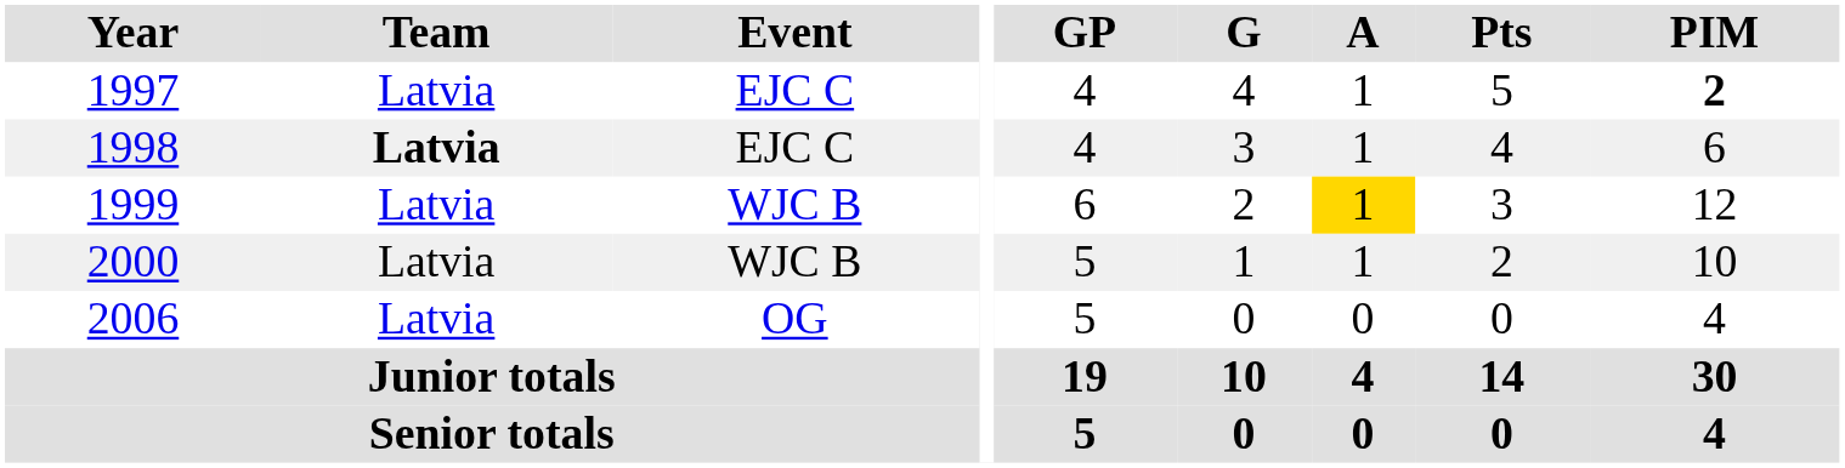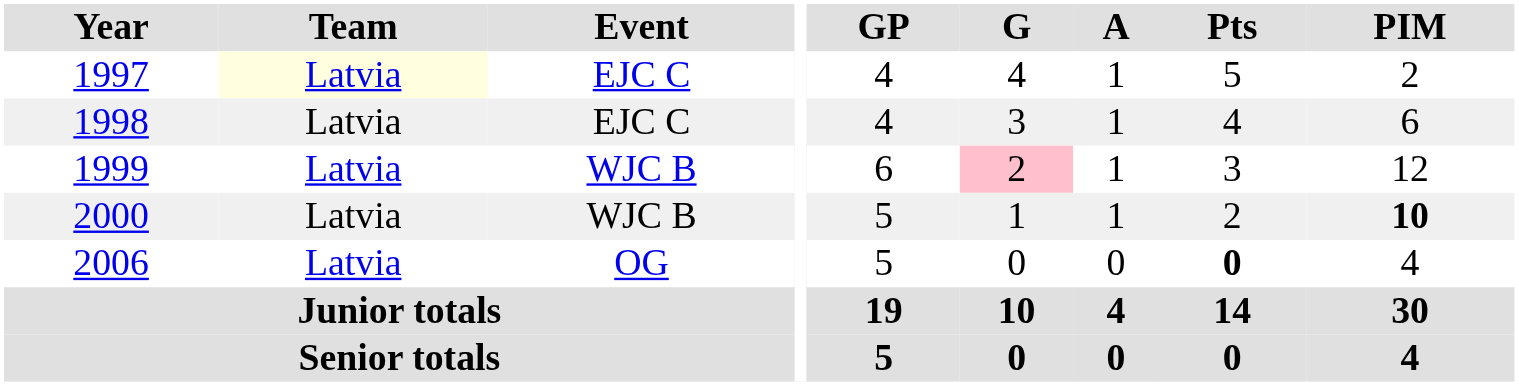1997 | Team: no background -> lightyellow background
1997 | PIM: bold -> normal
1998 | Team: bold -> normal
1999 | G: no background -> pink background
1999 | A: gold background -> no background
2000 | PIM: normal -> bold
2006 | Pts: normal -> bold
